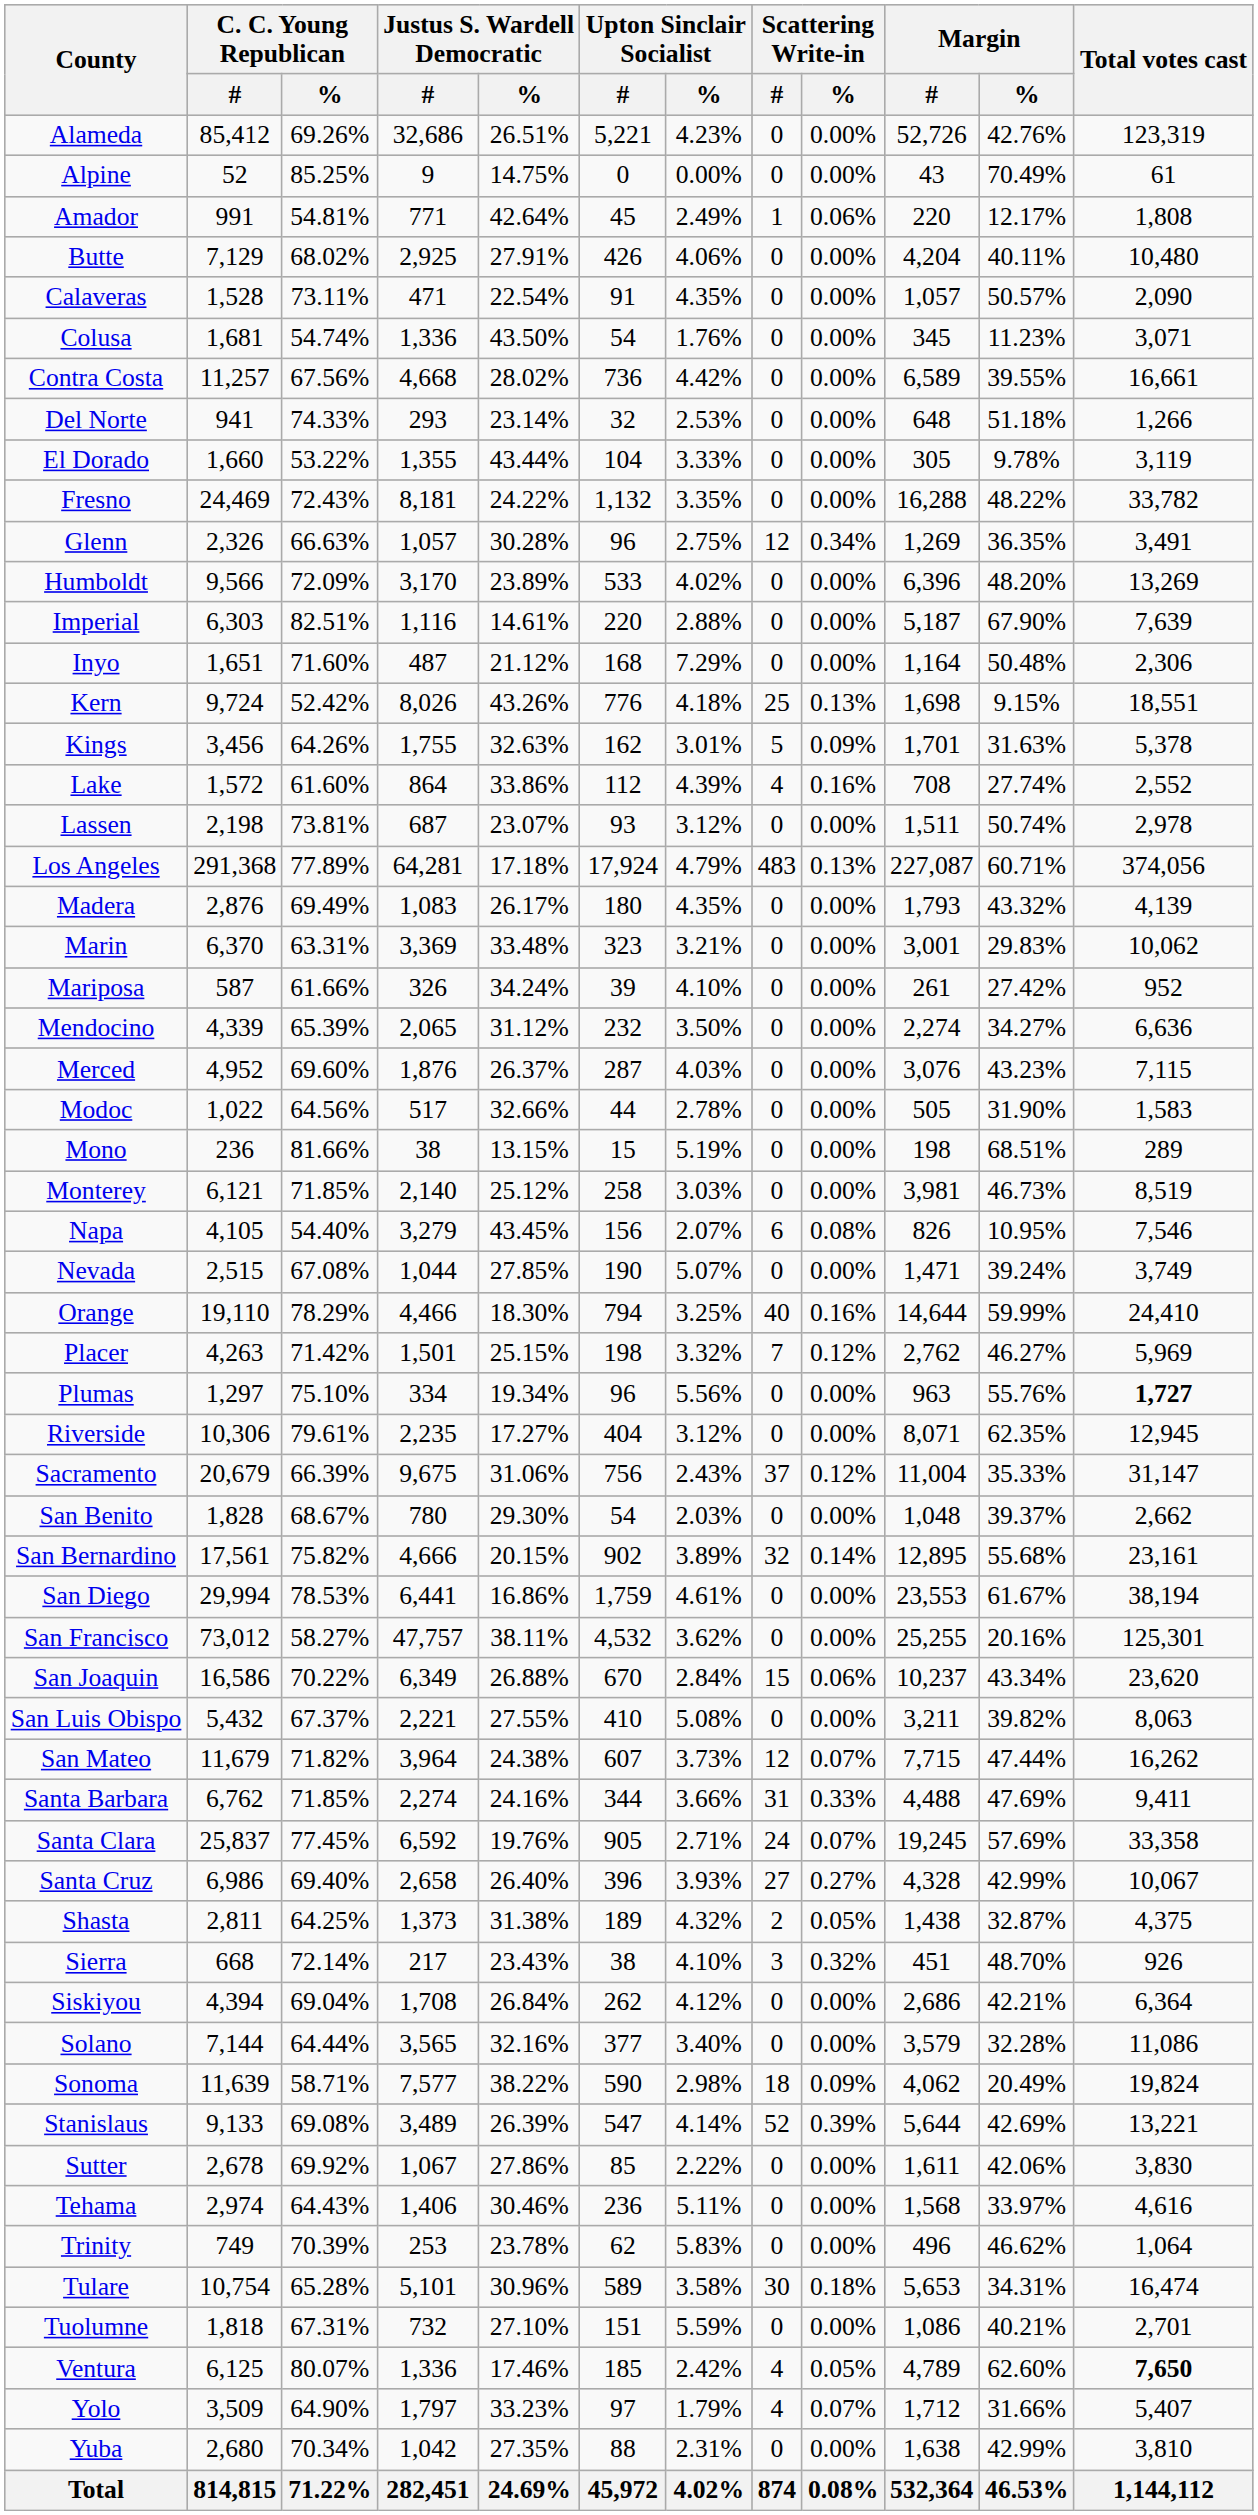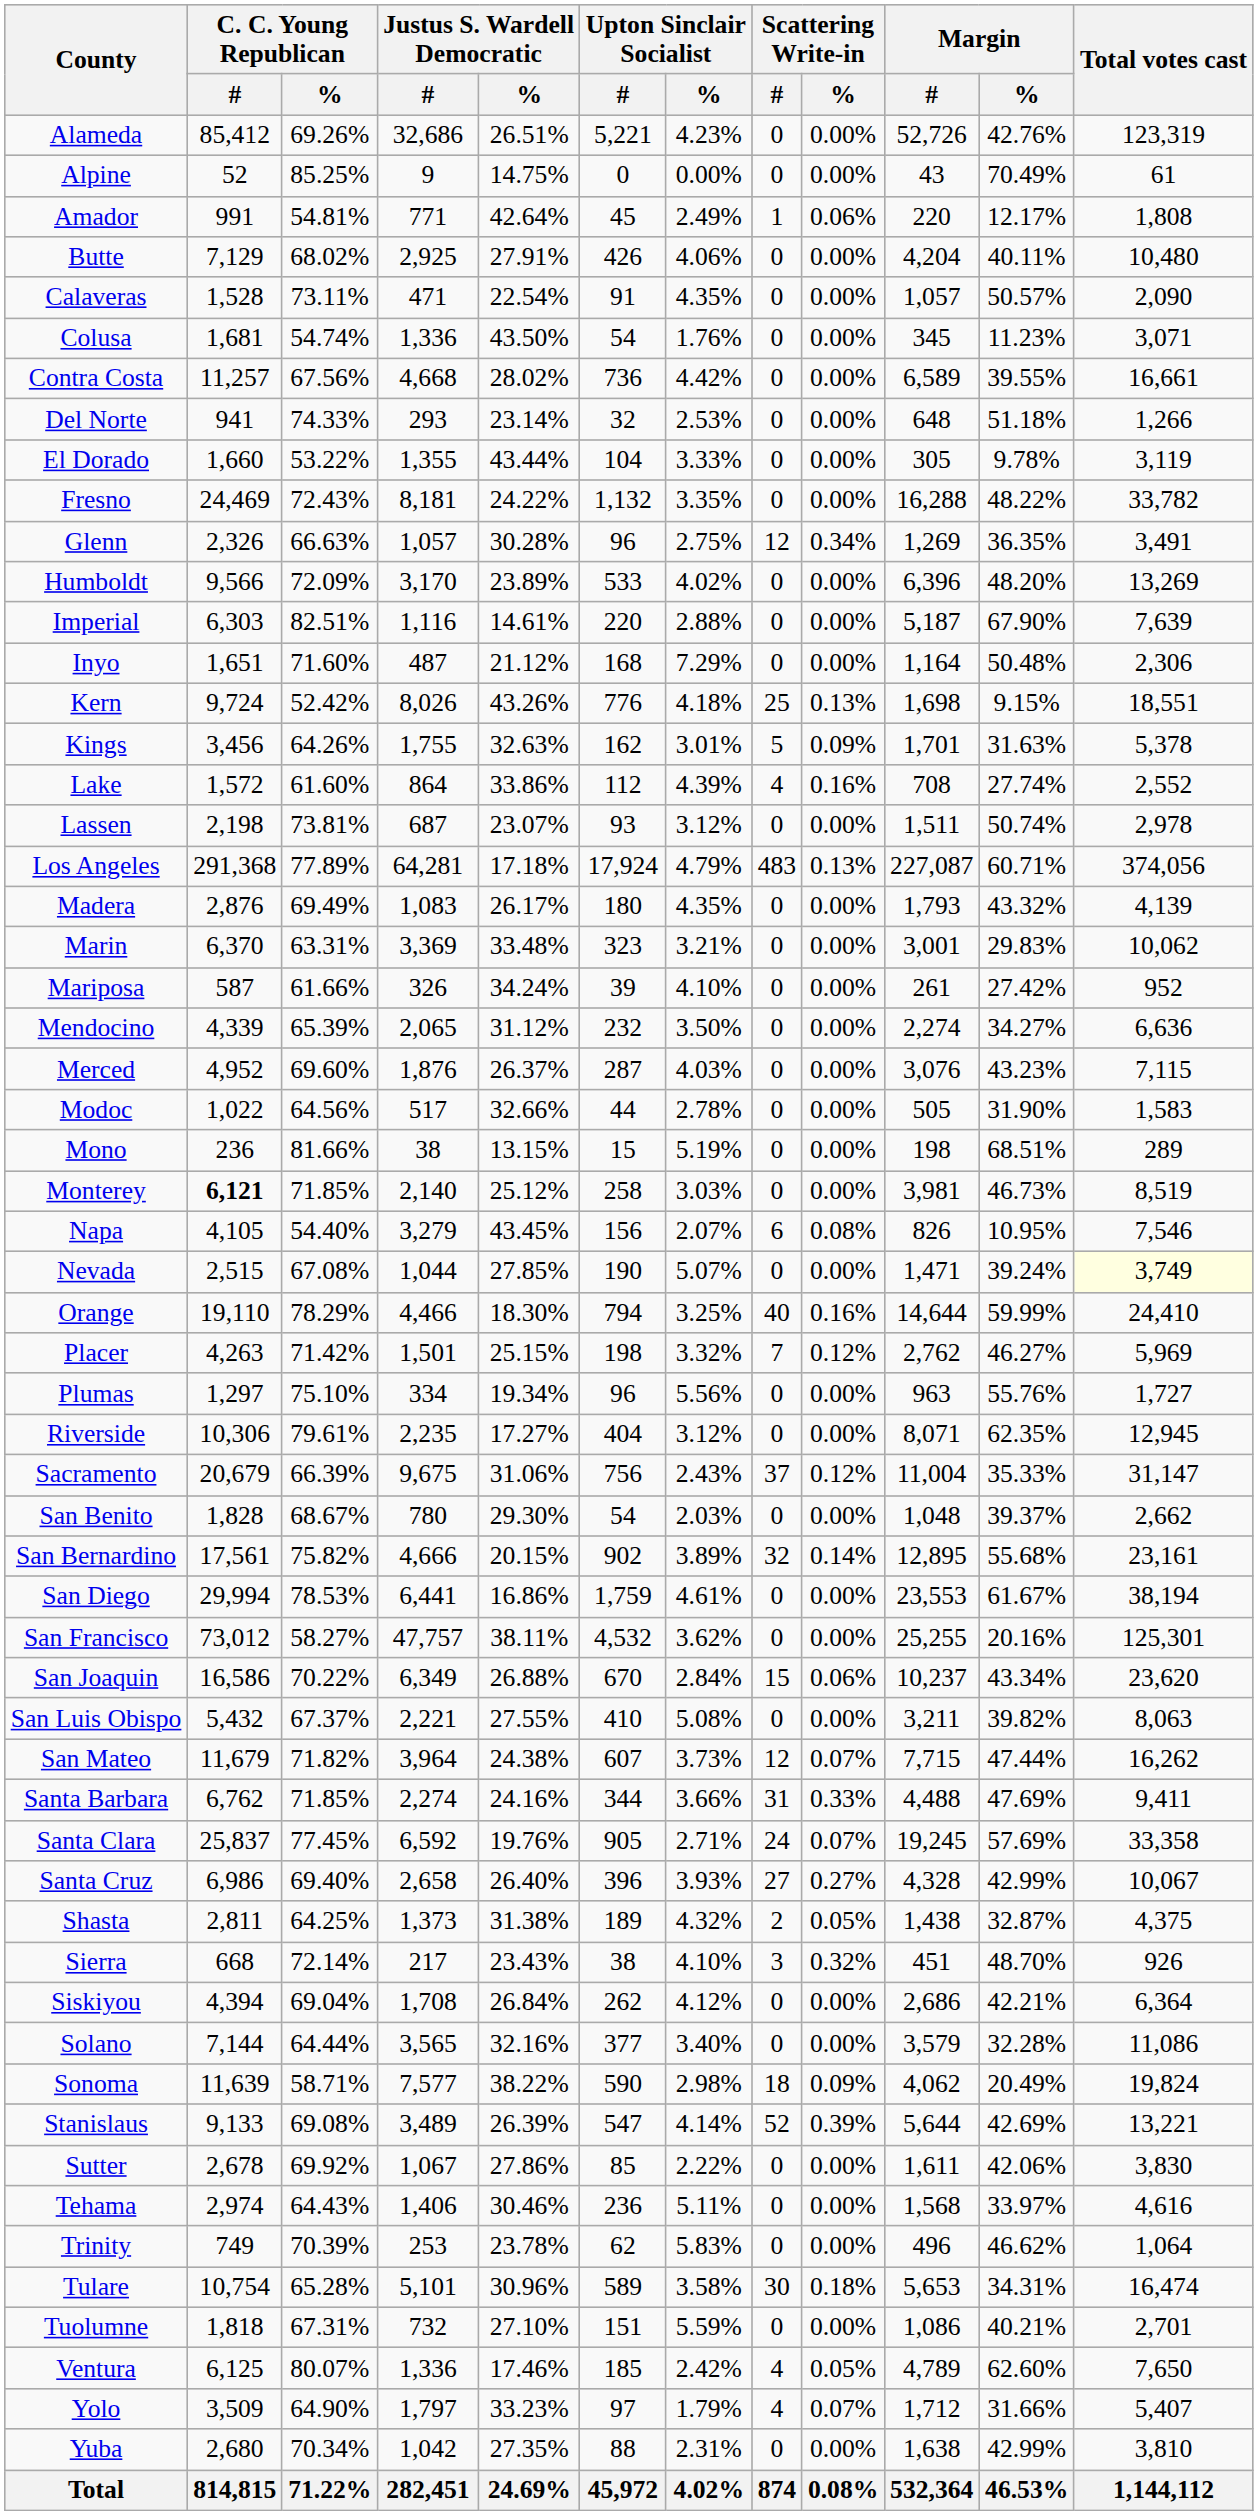Monterey | C. C. Young Republican / #: normal -> bold
Nevada | Total votes cast: no background -> lightyellow background
Plumas | Total votes cast: bold -> normal
Ventura | Total votes cast: bold -> normal
